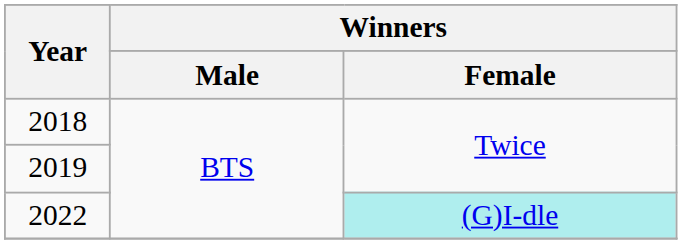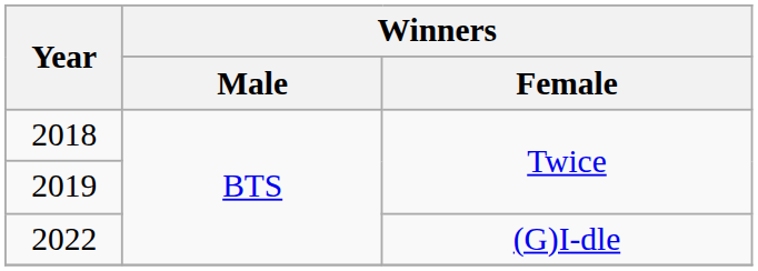2022 | Winners / Female: paleturquoise background -> no background
